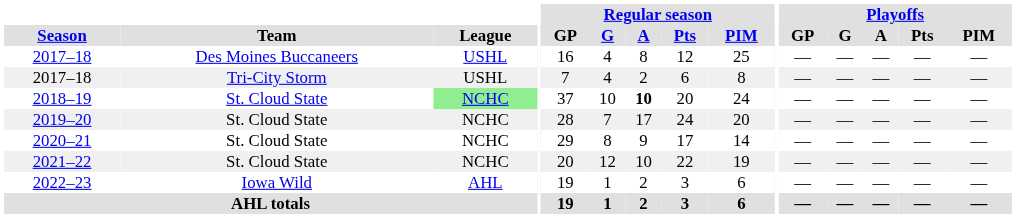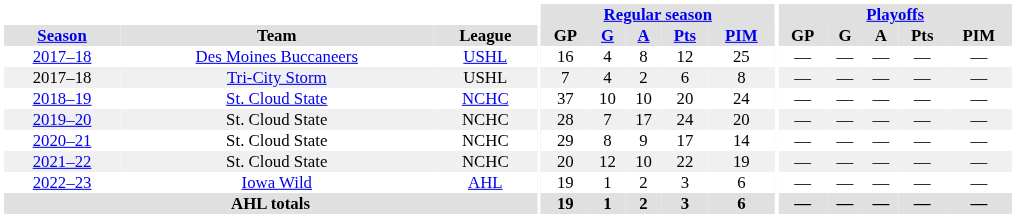2018–19 | League: lightgreen background -> no background
2018–19 | Regular season / A: bold -> normal
